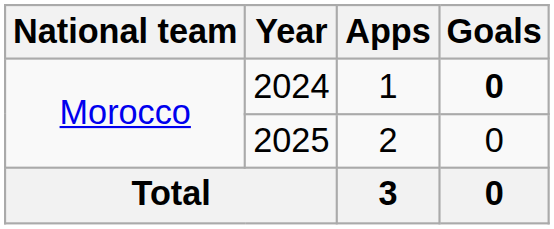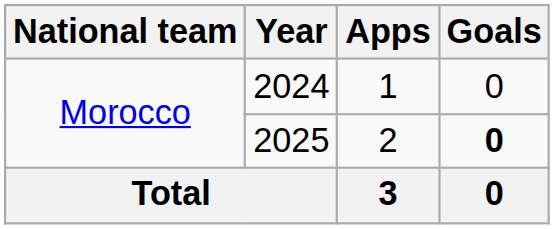2024 | Goals: bold -> normal
2025 | Goals: normal -> bold
